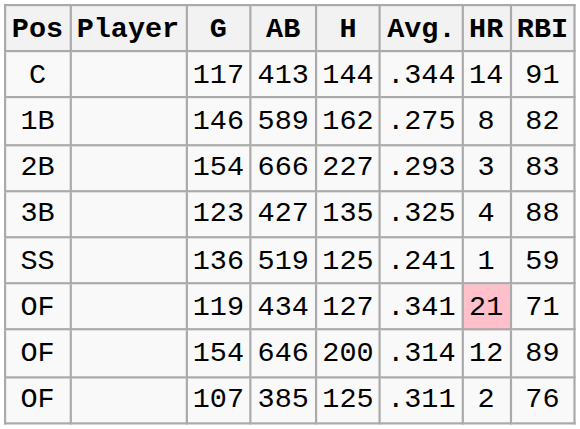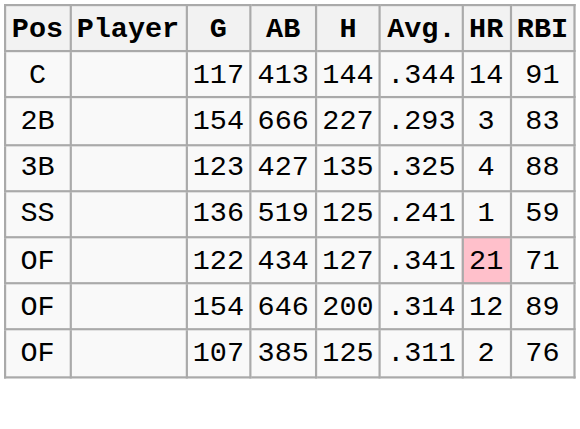- row: 1B | 146 | 589 | 162 | .275 | 8 | 82
434 | G: 119 -> 122
